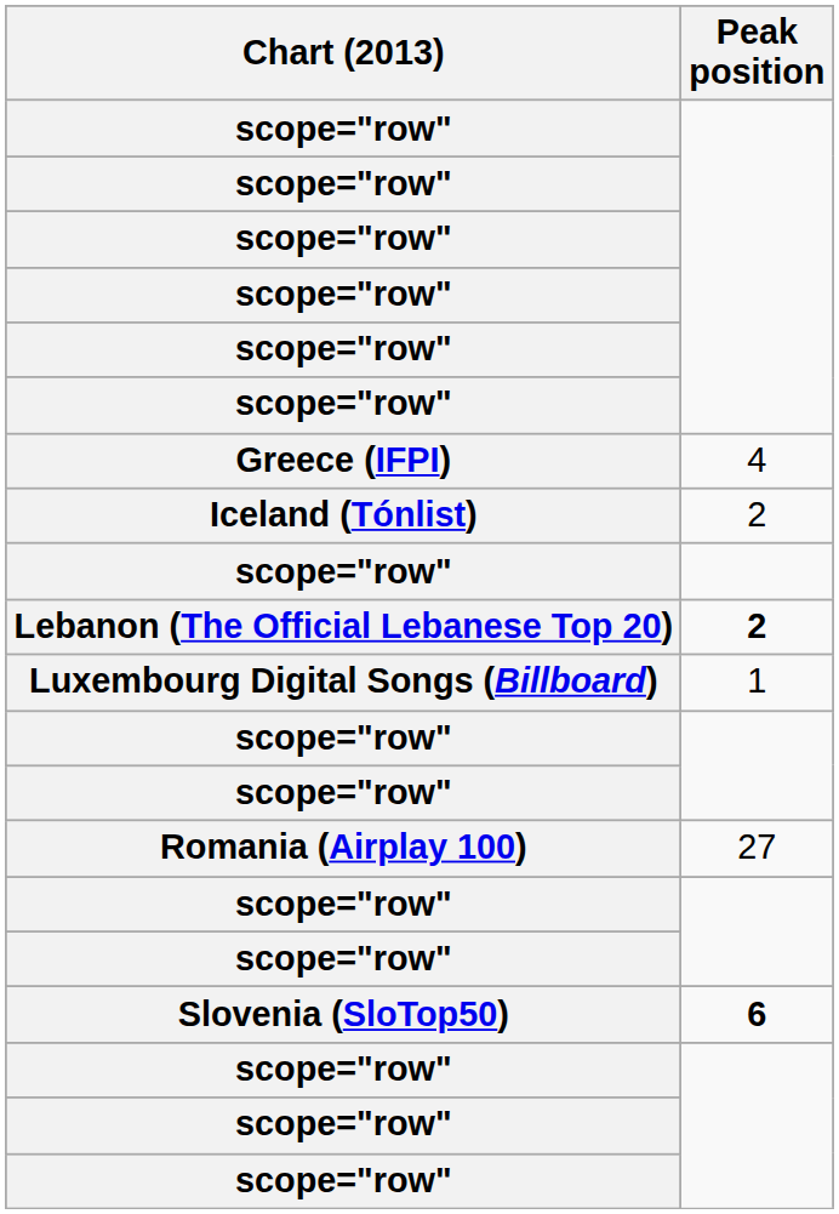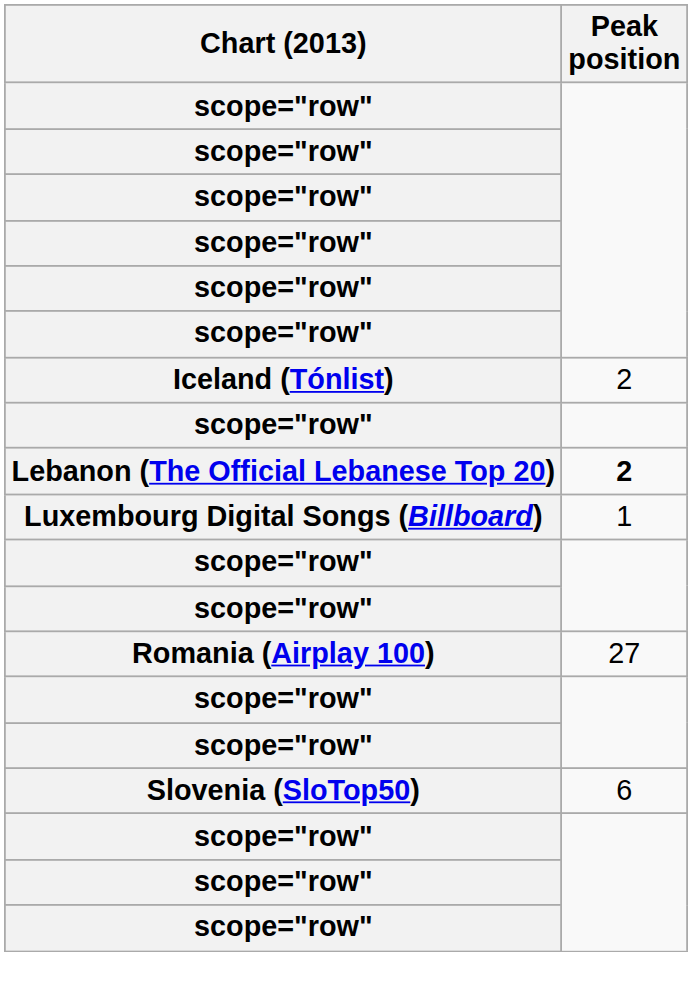- row: Greece (IFPI) | 4
Slovenia (SloTop50) | Peak position: bold -> normal
